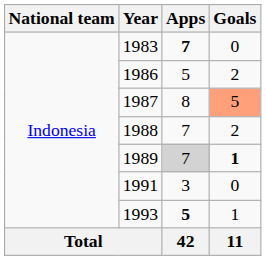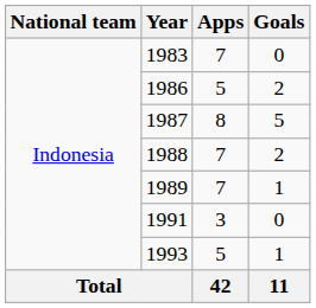1983 | Apps: bold -> normal
1987 | Goals: lightsalmon background -> no background
1989 | Apps: lightgrey background -> no background
1989 | Goals: bold -> normal
1993 | Apps: bold -> normal
